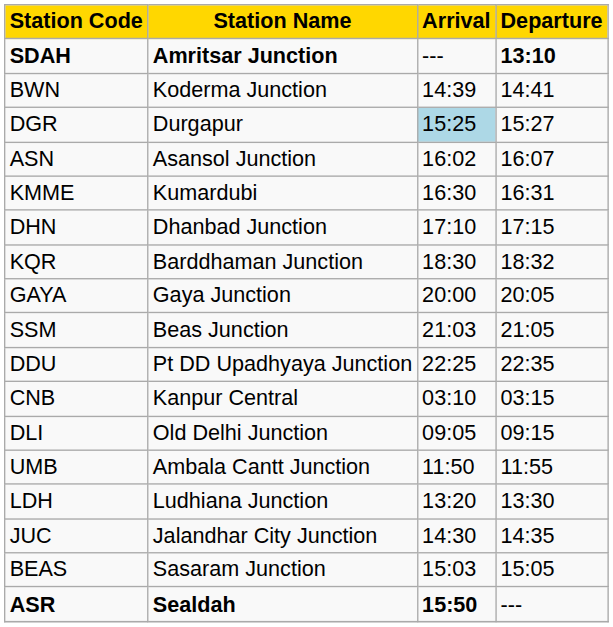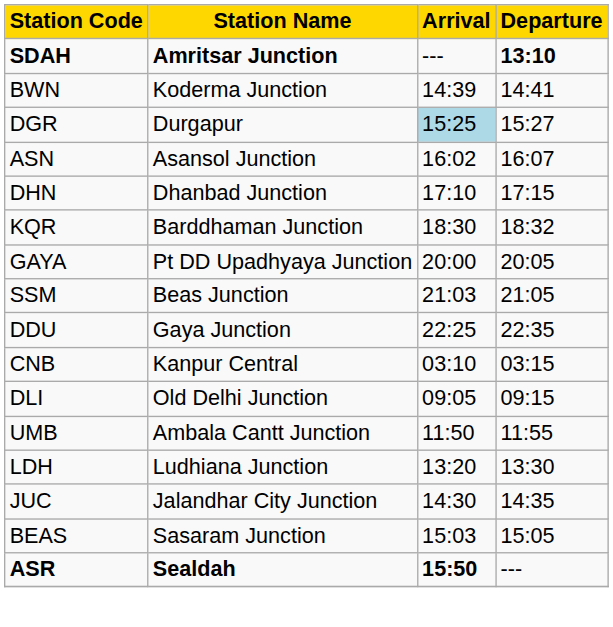- row: KMME | Kumardubi | 16:30 | 16:31
GAYA | Station Name: Gaya Junction -> Pt DD Upadhyaya Junction
DDU | Station Name: Pt DD Upadhyaya Junction -> Gaya Junction
